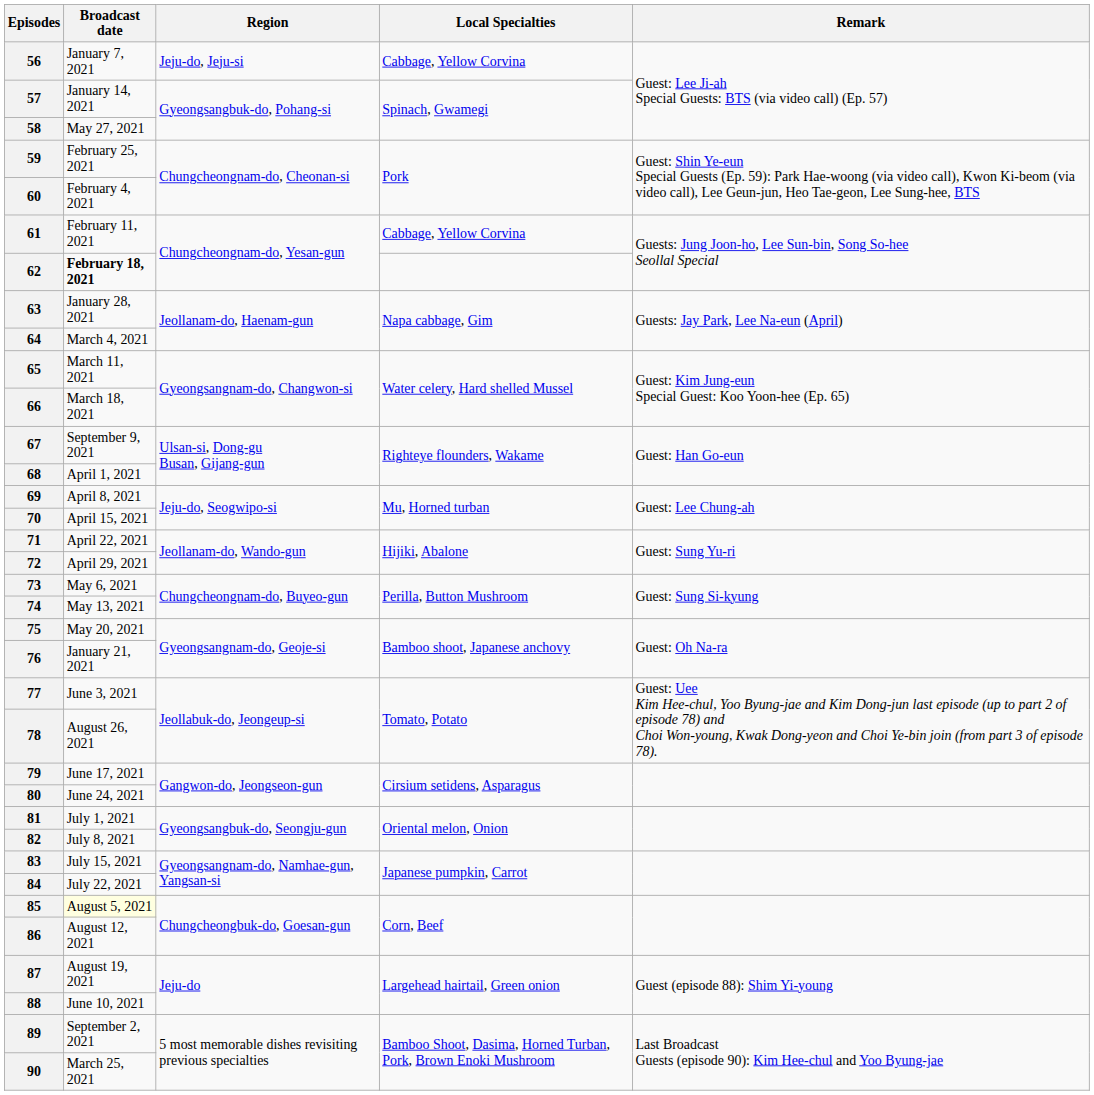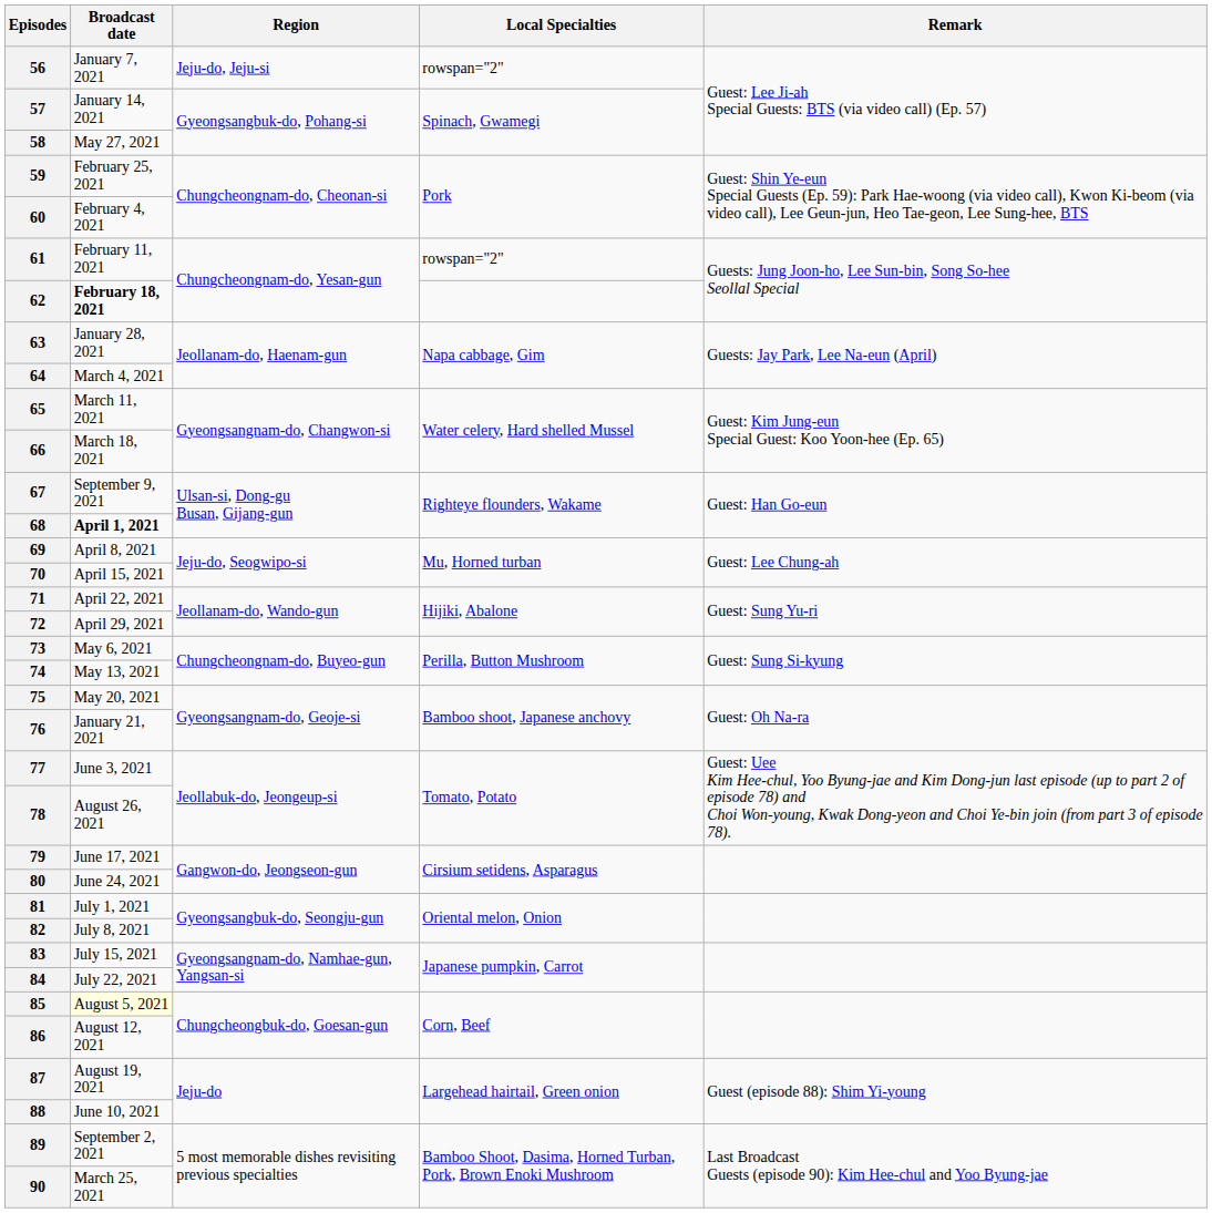56 | Local Specialties: Cabbage, Yellow Corvina -> rowspan="2"
61 | Local Specialties: Cabbage, Yellow Corvina -> rowspan="2"
68 | Broadcast date: normal -> bold
